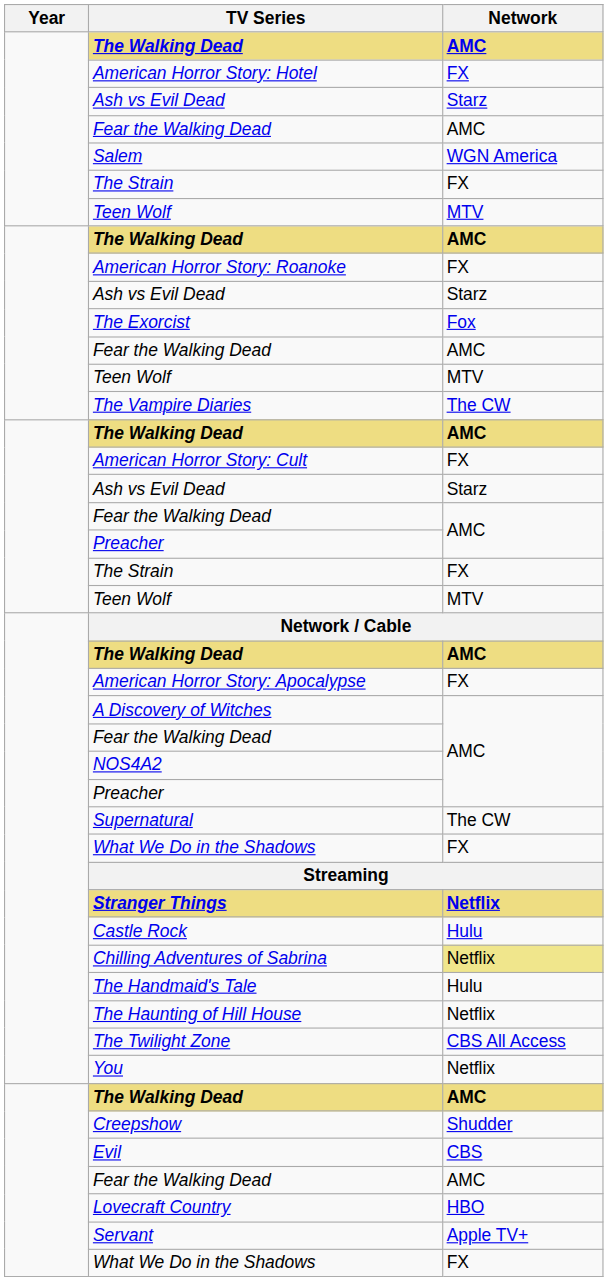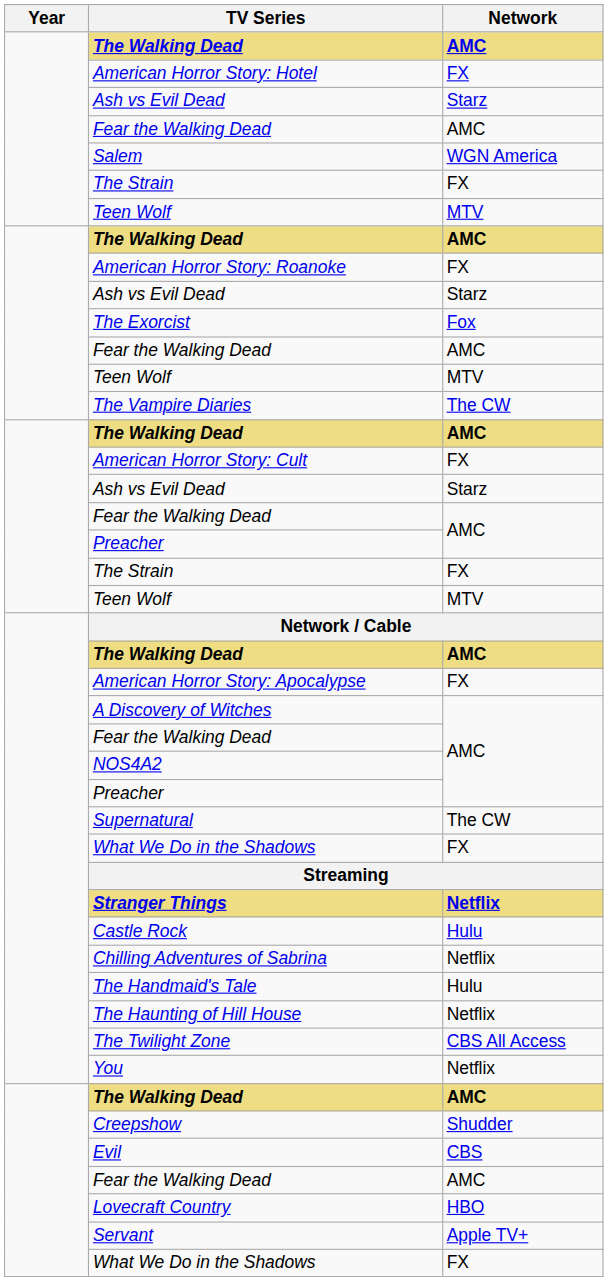Chilling Adventures of Sabrina | Network: khaki background -> no background
